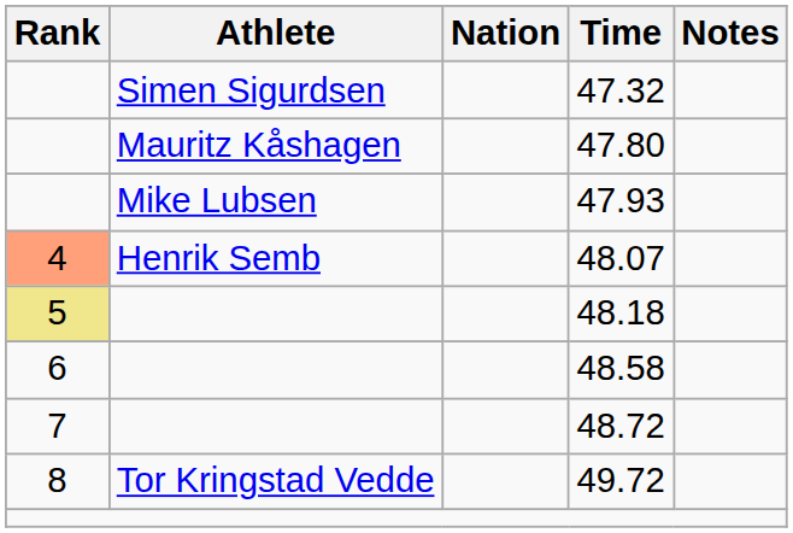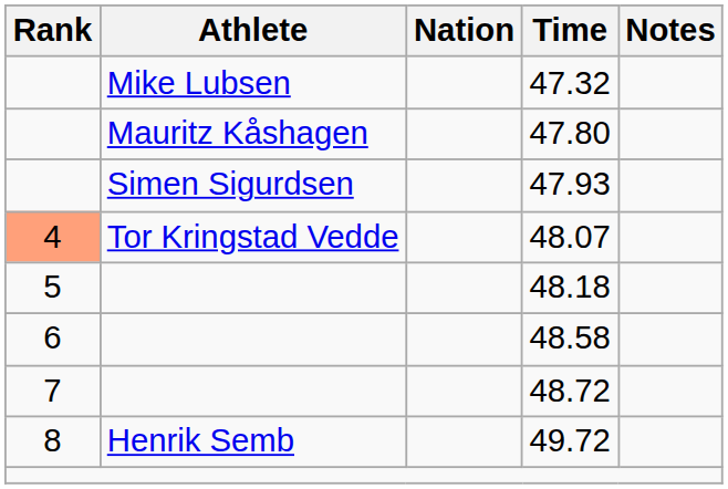47.32 | Athlete: Simen Sigurdsen -> Mike Lubsen
47.93 | Athlete: Mike Lubsen -> Simen Sigurdsen
48.07 | Athlete: Henrik Semb -> Tor Kringstad Vedde
48.18 | Rank: khaki background -> no background
49.72 | Athlete: Tor Kringstad Vedde -> Henrik Semb
